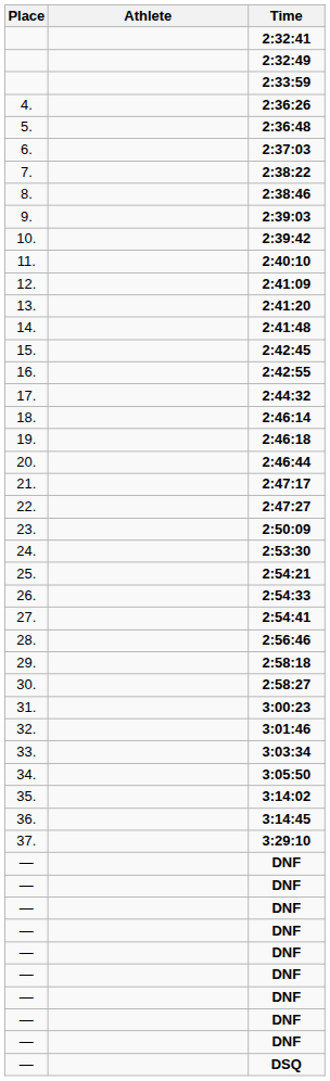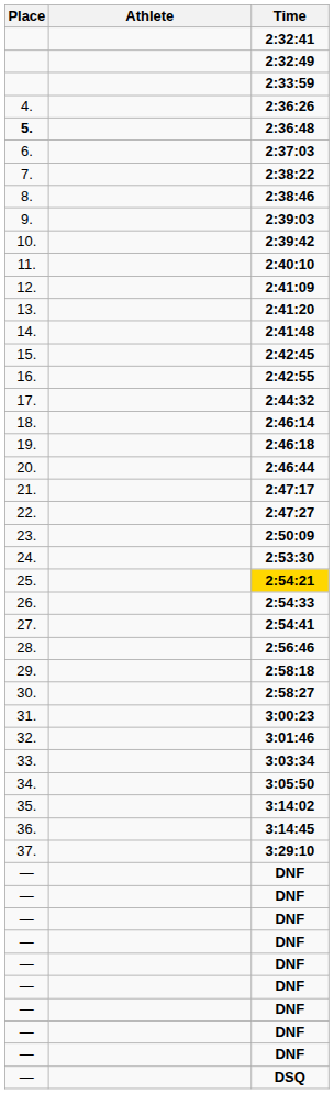2:36:48 | Place: normal -> bold
2:54:21 | Time: no background -> gold background
